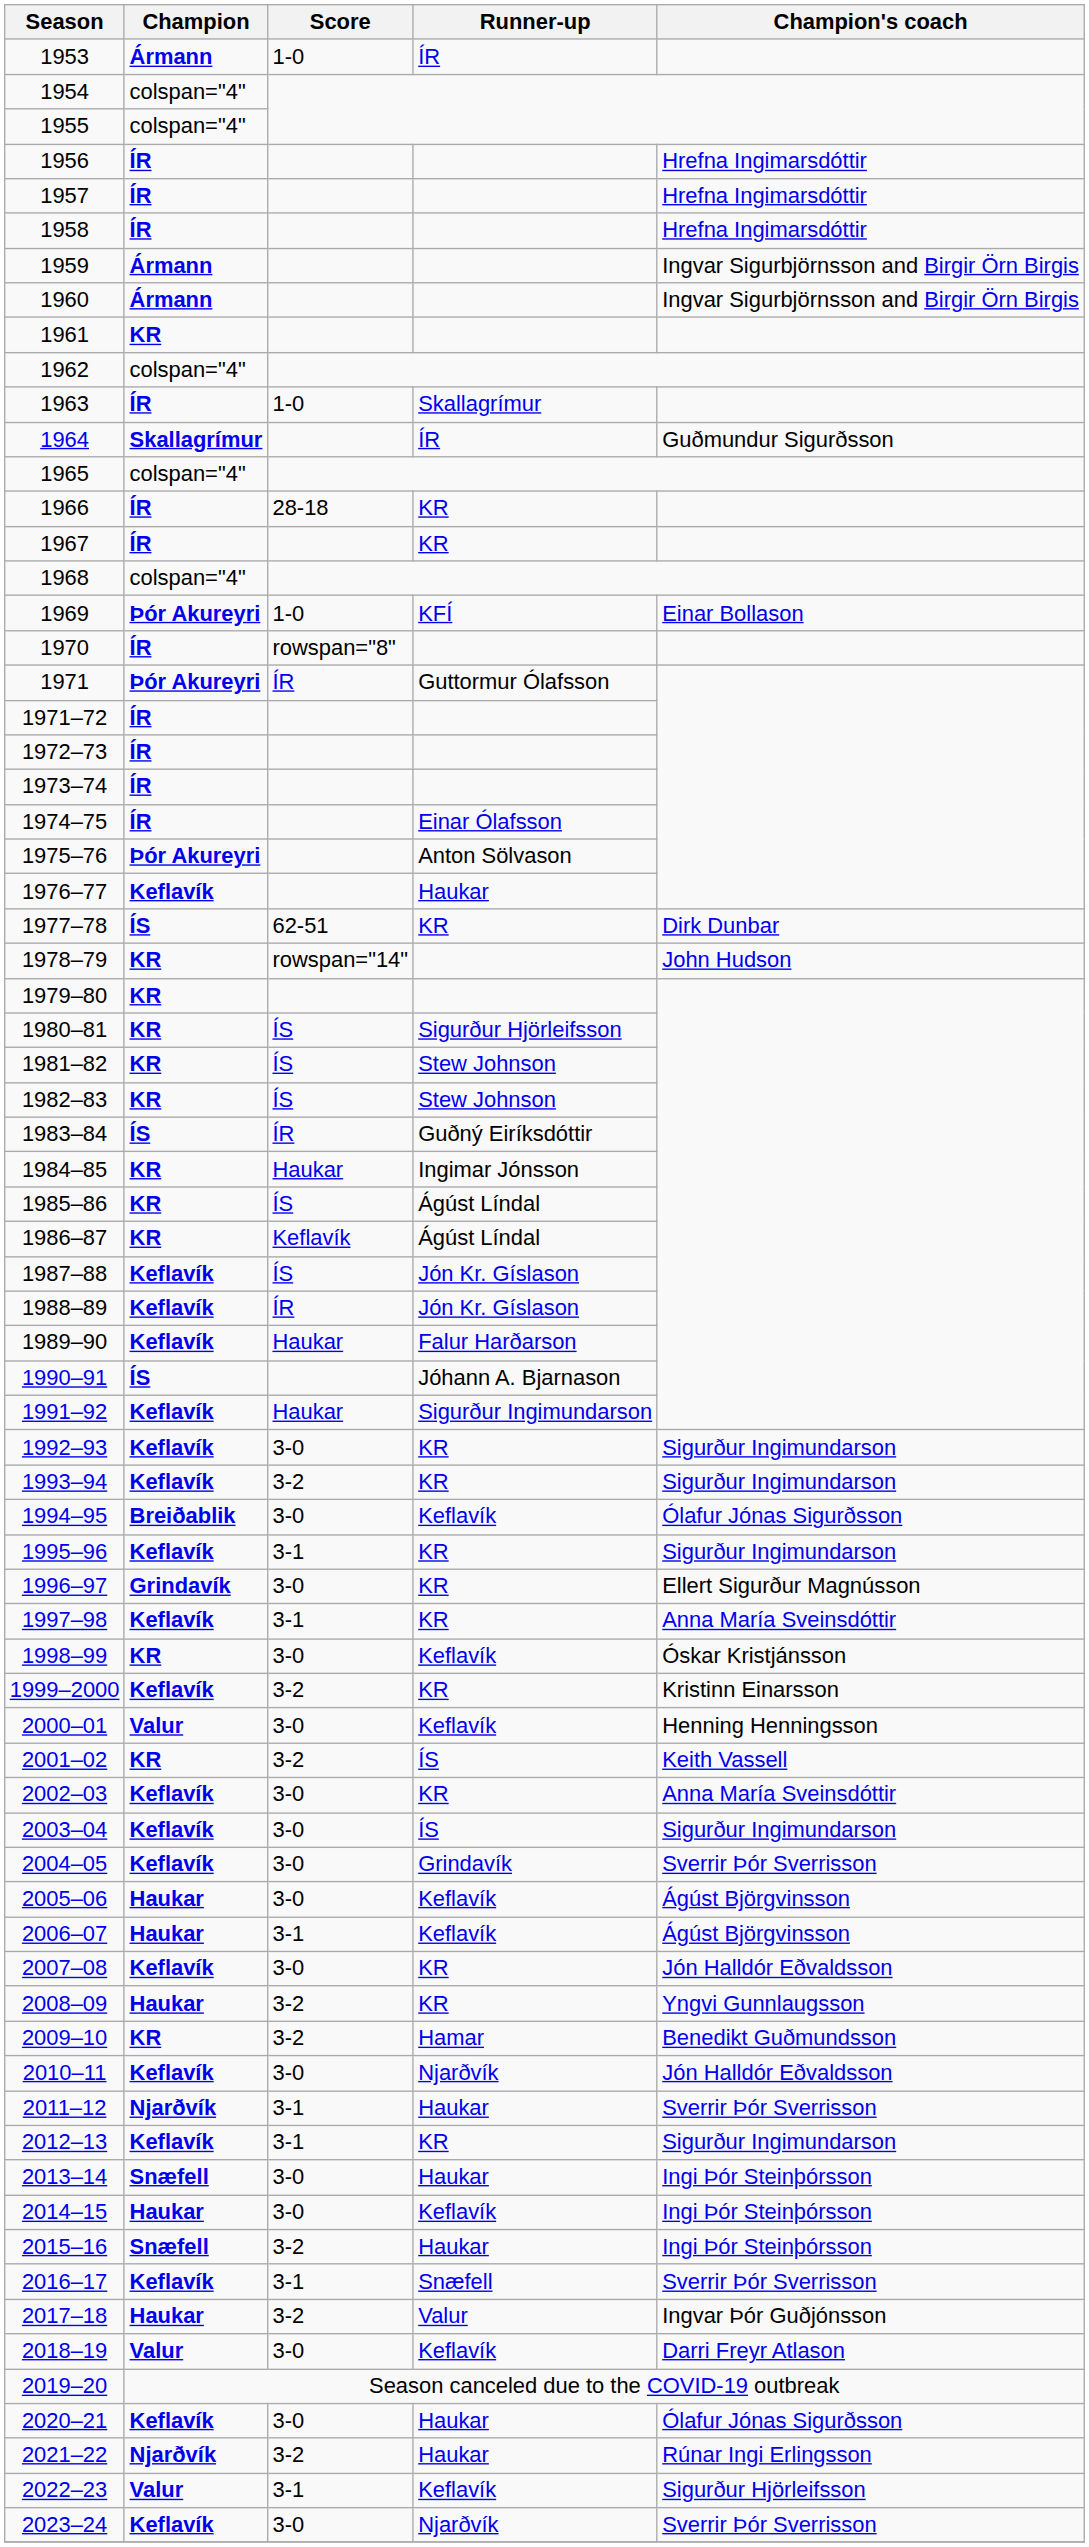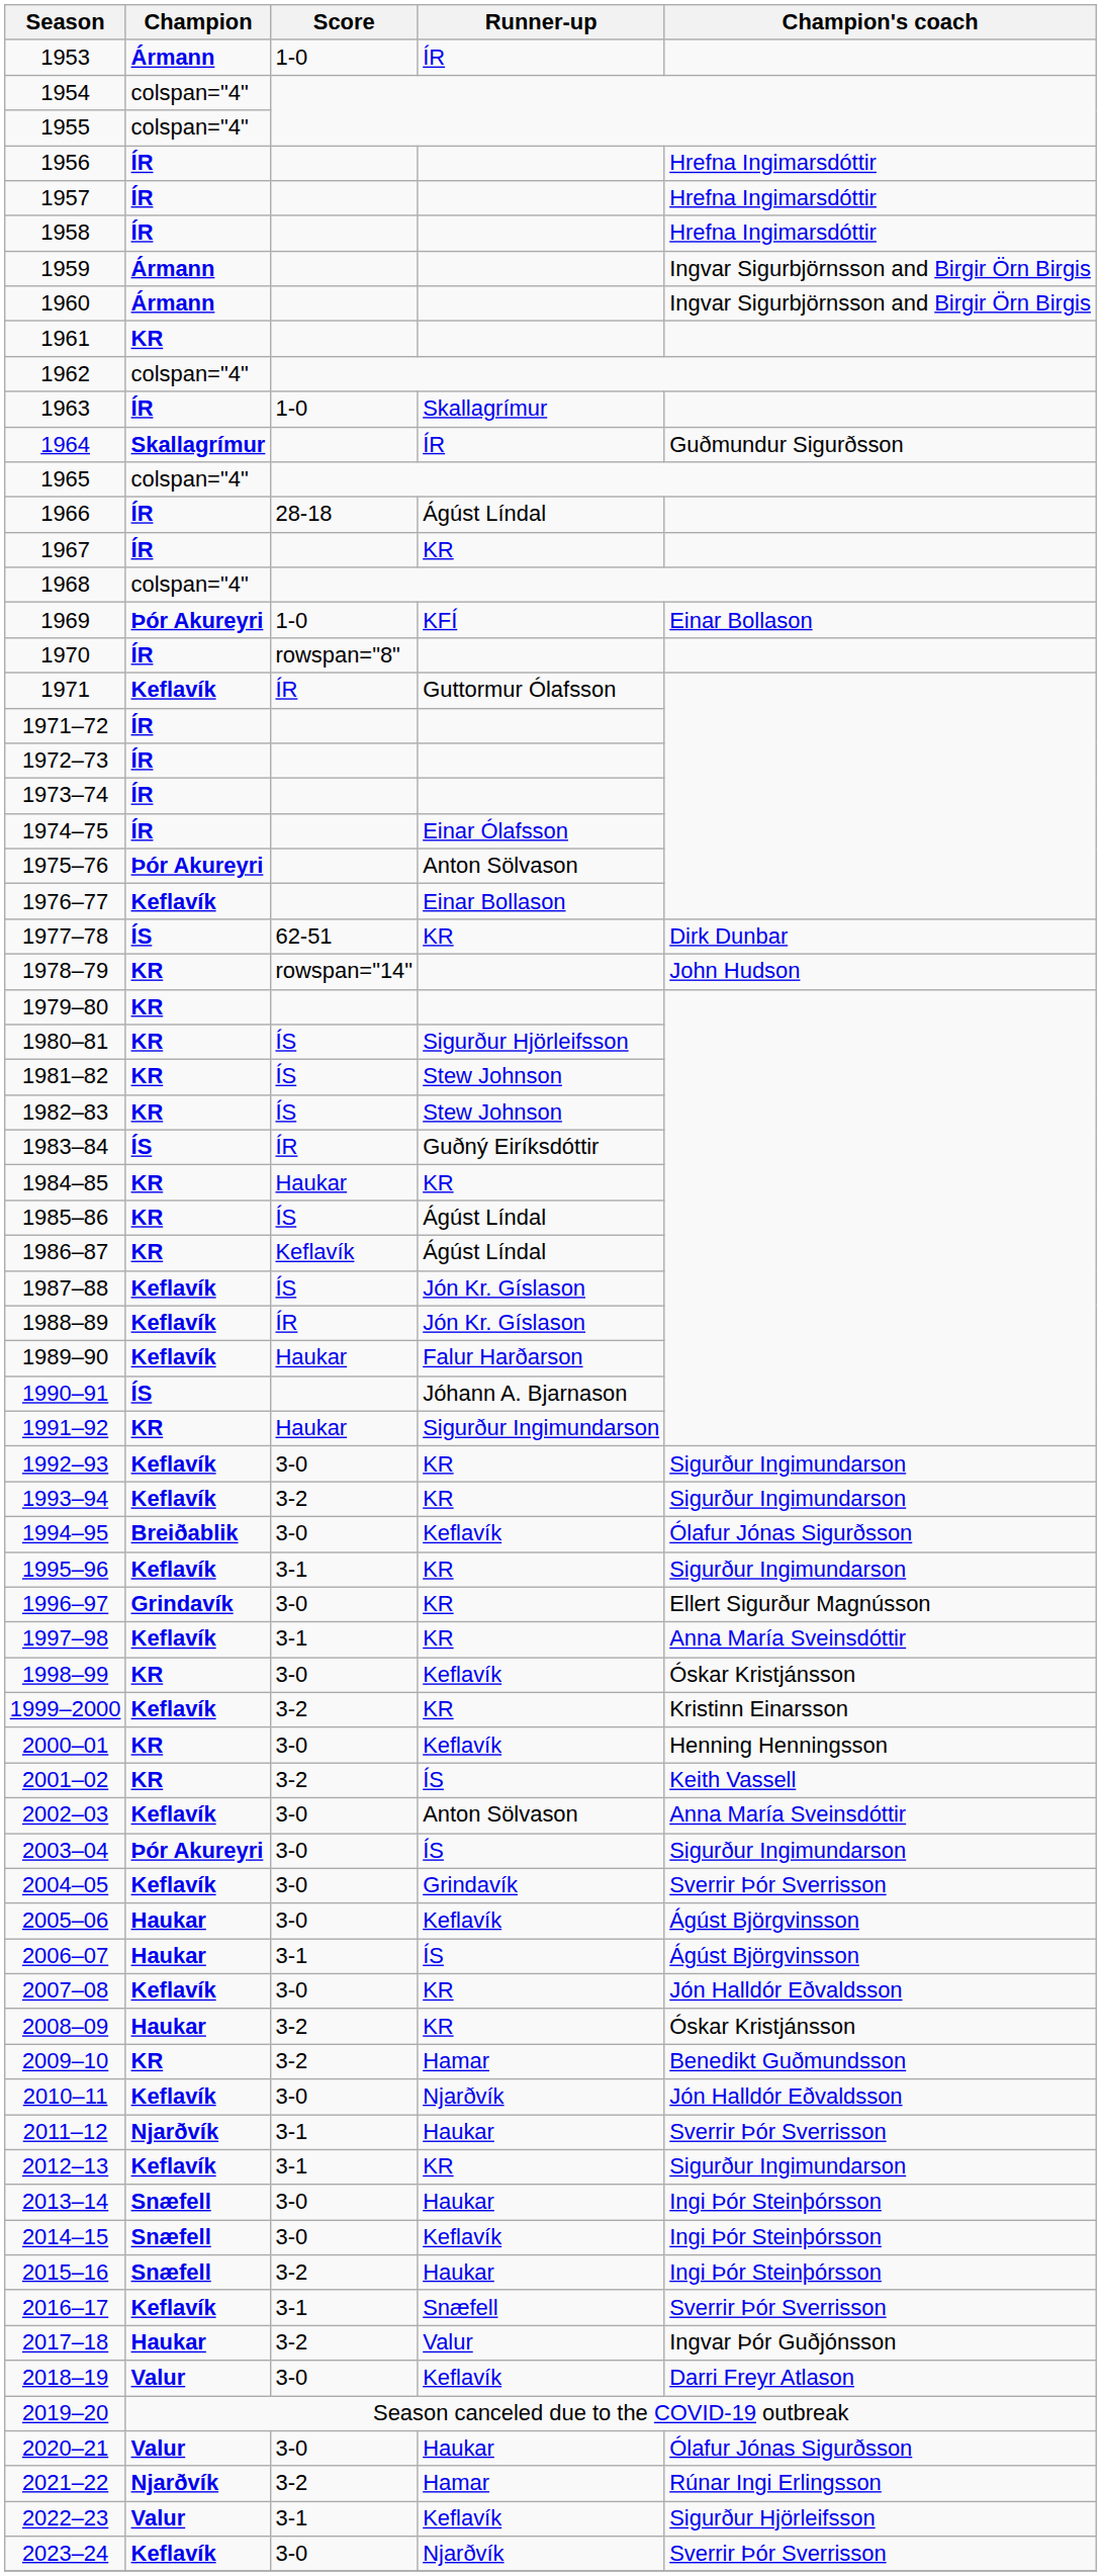1966 | Runner-up: KR -> Ágúst Líndal
1971 | Champion: Þór Akureyri -> Keflavík
1976–77 | Runner-up: Haukar -> Einar Bollason
1984–85 | Runner-up: Ingimar Jónsson -> KR
1991–92 | Champion: Keflavík -> KR
2000–01 | Champion: Valur -> KR
2002–03 | Runner-up: KR -> Anton Sölvason
2003–04 | Champion: Keflavík -> Þór Akureyri
2006–07 | Runner-up: Keflavík -> ÍS
2008–09 | Champion's coach: Yngvi Gunnlaugsson -> Óskar Kristjánsson
2014–15 | Champion: Haukar -> Snæfell
2020–21 | Champion: Keflavík -> Valur
2021–22 | Runner-up: Haukar -> Hamar
